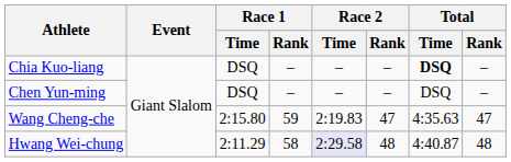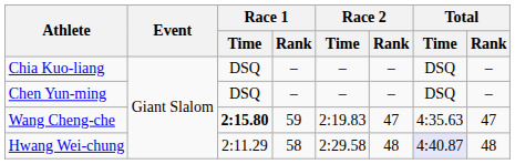Chia Kuo-liang | Total / Time: bold -> normal
Wang Cheng-che | Race 1 / Time: normal -> bold
Hwang Wei-chung | Race 2 / Time: lavender background -> no background
Hwang Wei-chung | Total / Time: no background -> lavender background
